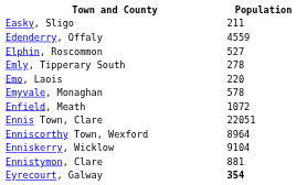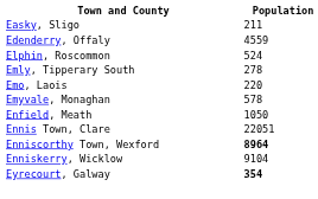Elphin, Roscommon | Population: 527 -> 524
Enfield, Meath | Population: 1072 -> 1050
Enniscorthy Town, Wexford | Population: normal -> bold
- row: Ennistymon, Clare | 881
